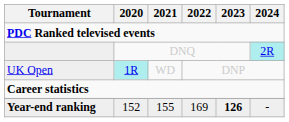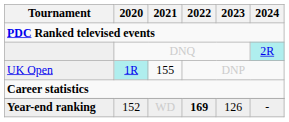UK Open | 2021: WD -> 155
Year-end ranking | 2021: 155 -> WD
Year-end ranking | 2022: normal -> bold
Year-end ranking | 2023: bold -> normal
